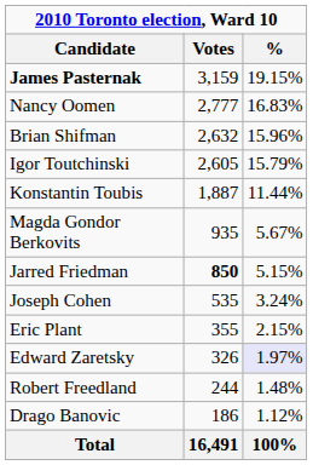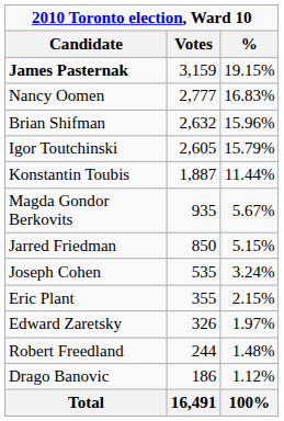Jarred Friedman | Votes: bold -> normal
Edward Zaretsky | %: lavender background -> no background
